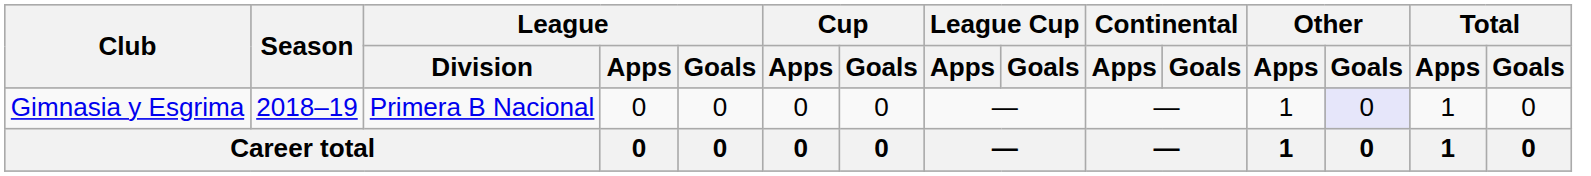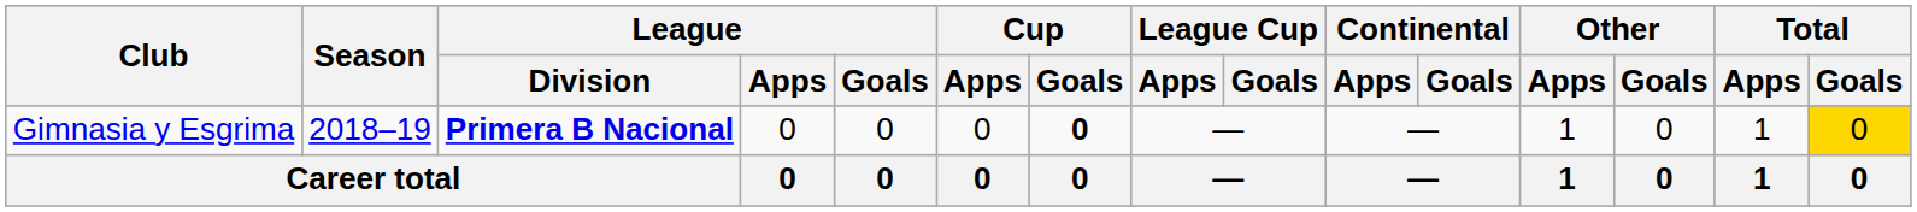Gimnasia y Esgrima | League / Division: normal -> bold
Gimnasia y Esgrima | Cup / Goals: normal -> bold
Gimnasia y Esgrima | Other / Goals: lavender background -> no background
Gimnasia y Esgrima | Total / Goals: no background -> gold background
